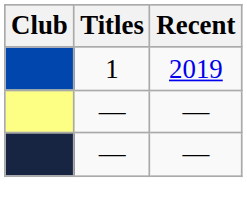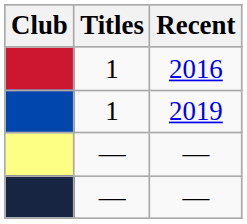+ row: 1 | 2016
